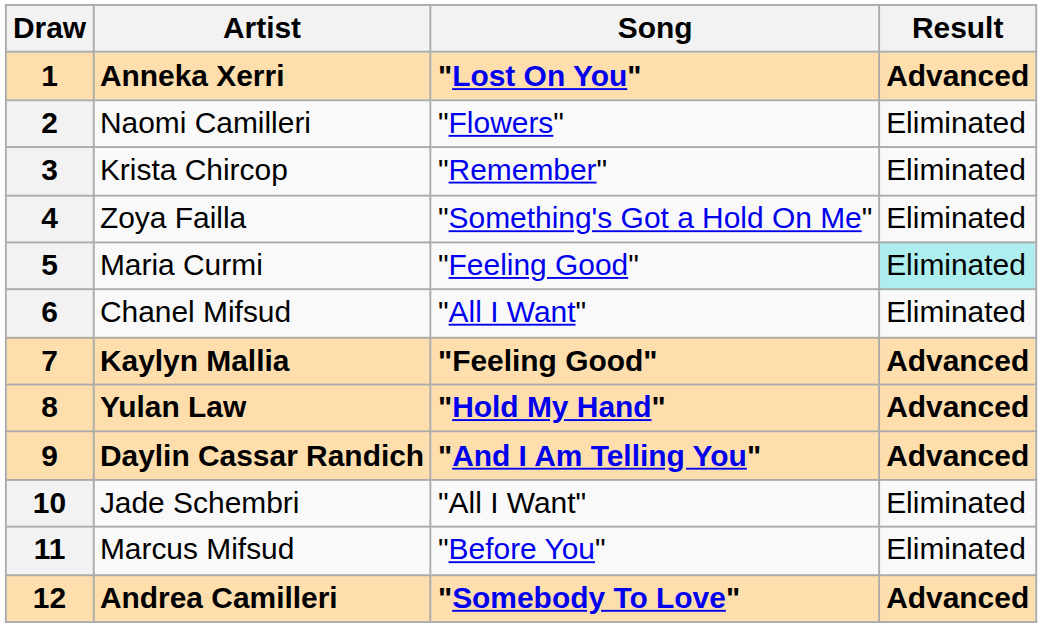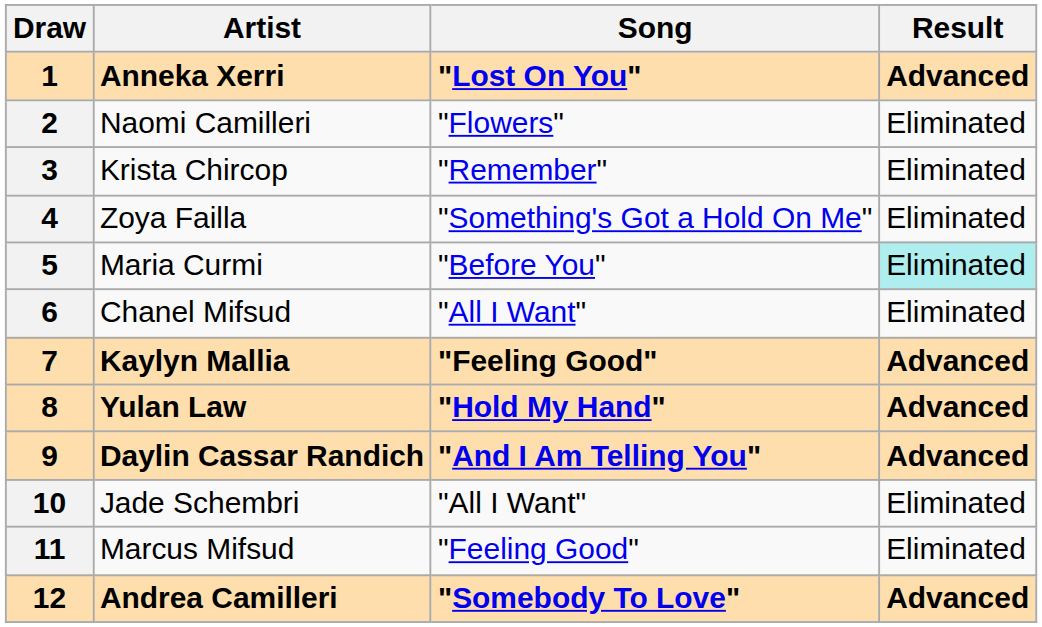5 | Song: "Feeling Good" -> "Before You"
11 | Song: "Before You" -> "Feeling Good"
